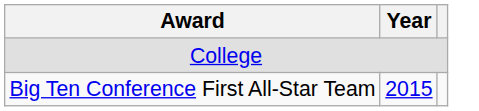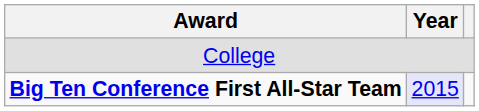Big Ten Conference First All-Star Team | Award: normal -> bold
Big Ten Conference First All-Star Team | Year: no background -> lavender background
